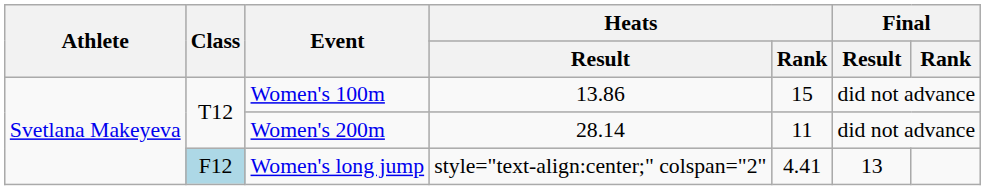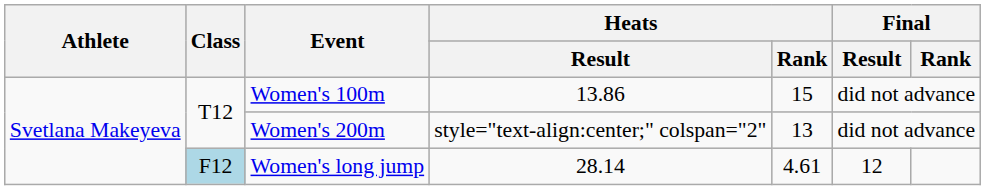Women's 200m | Heats / Result: 28.14 -> style="text-align:center;" colspan="2"
Women's 200m | Heats / Rank: 11 -> 13
Women's long jump | Heats / Result: style="text-align:center;" colspan="2" -> 28.14
Women's long jump | Heats / Rank: 4.41 -> 4.61
Women's long jump | Final / Result: 13 -> 12
